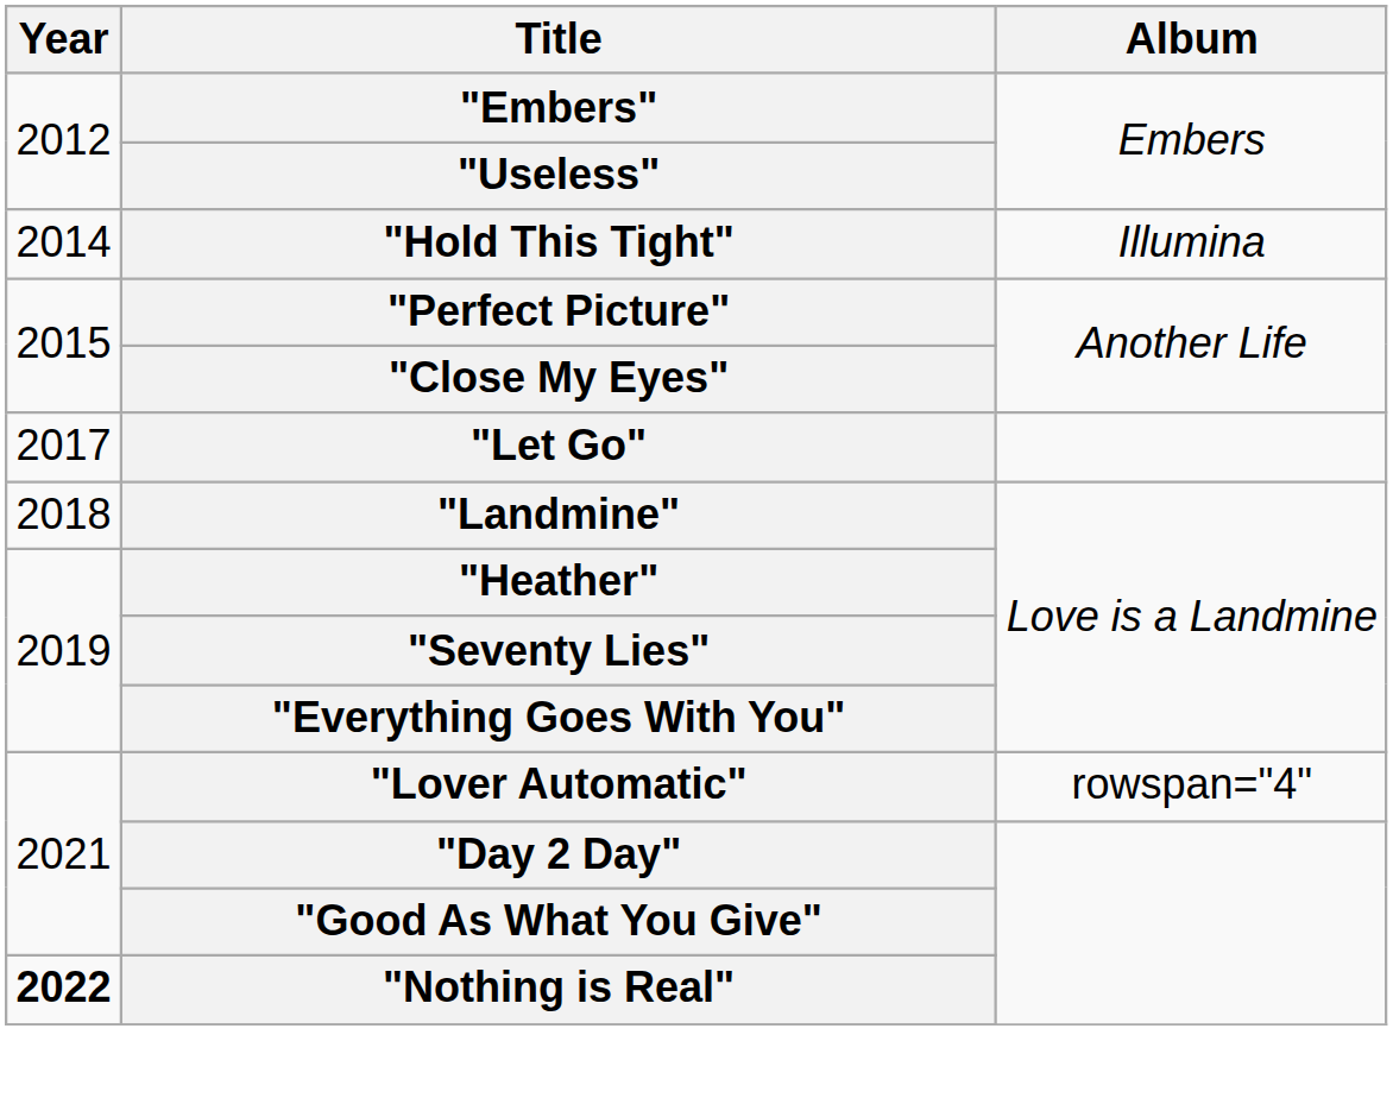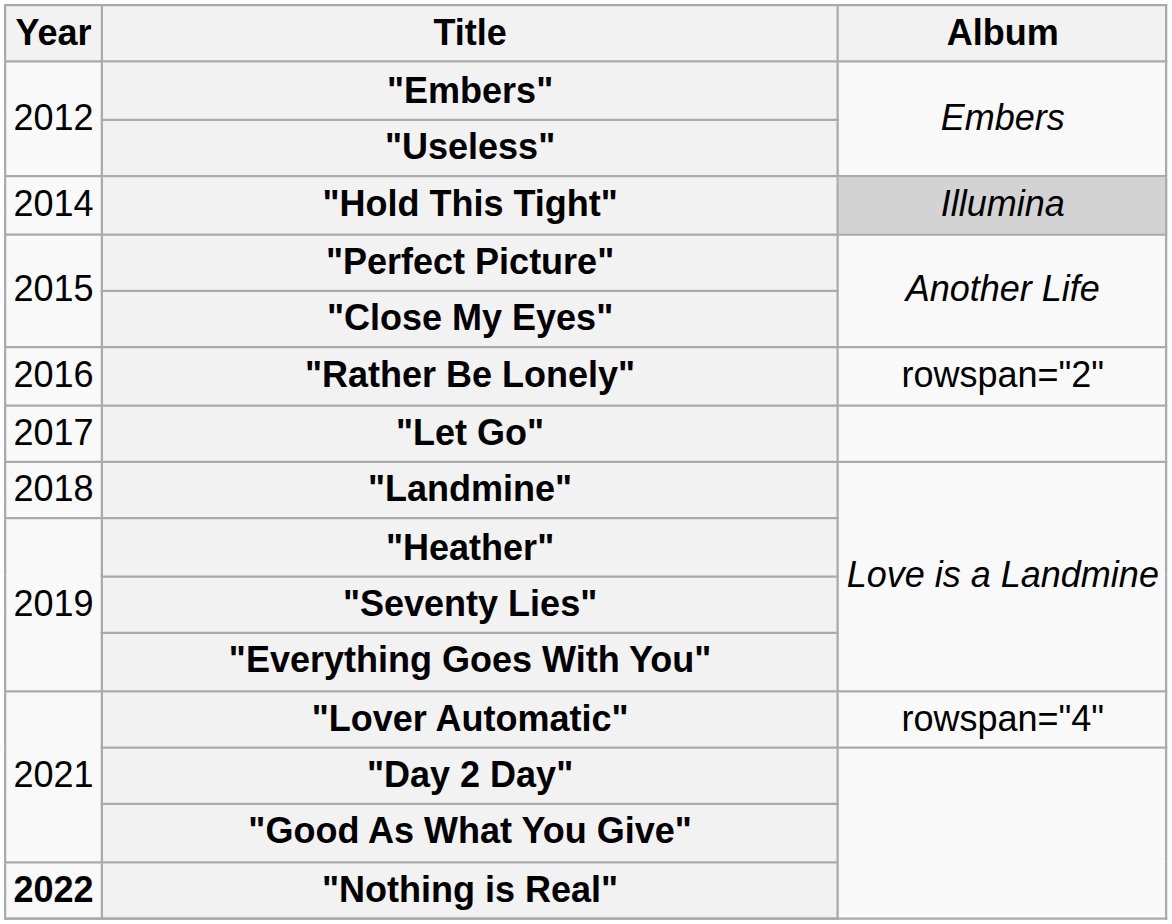"Hold This Tight" | Album: no background -> lightgrey background
+ row: 2016 | "Rather Be Lonely" | rowspan="2"
